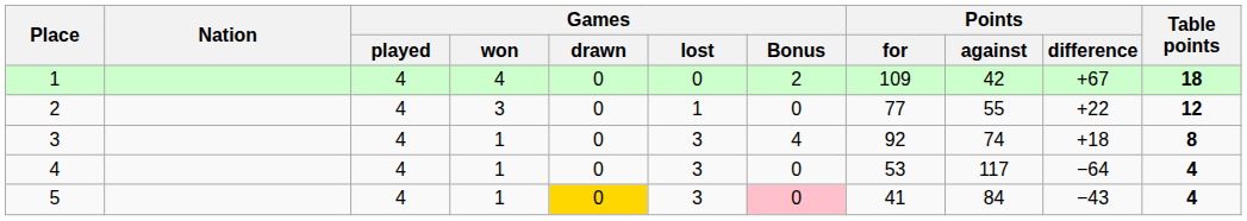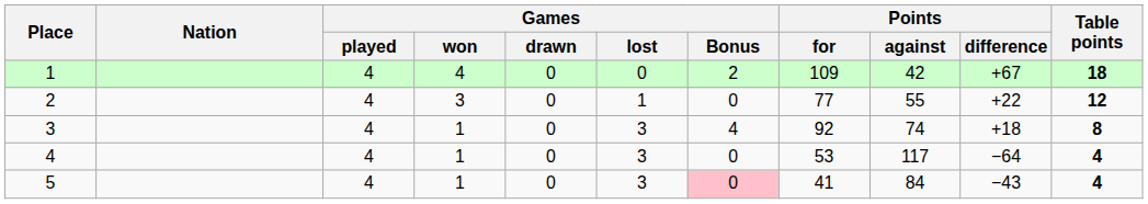5 | Games / drawn: gold background -> no background
